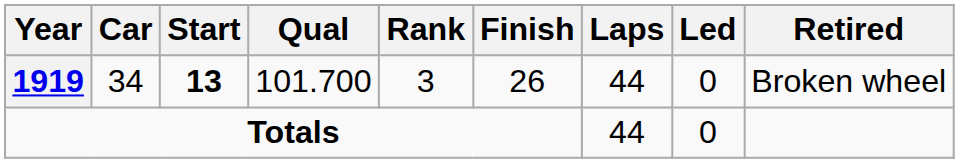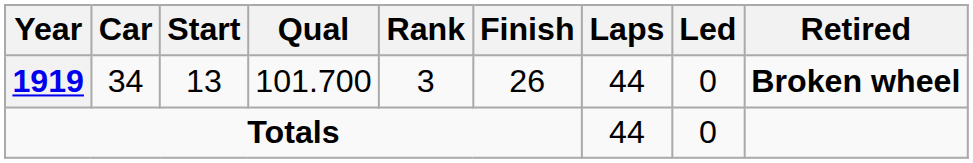1919 | Start: bold -> normal
1919 | Retired: normal -> bold
